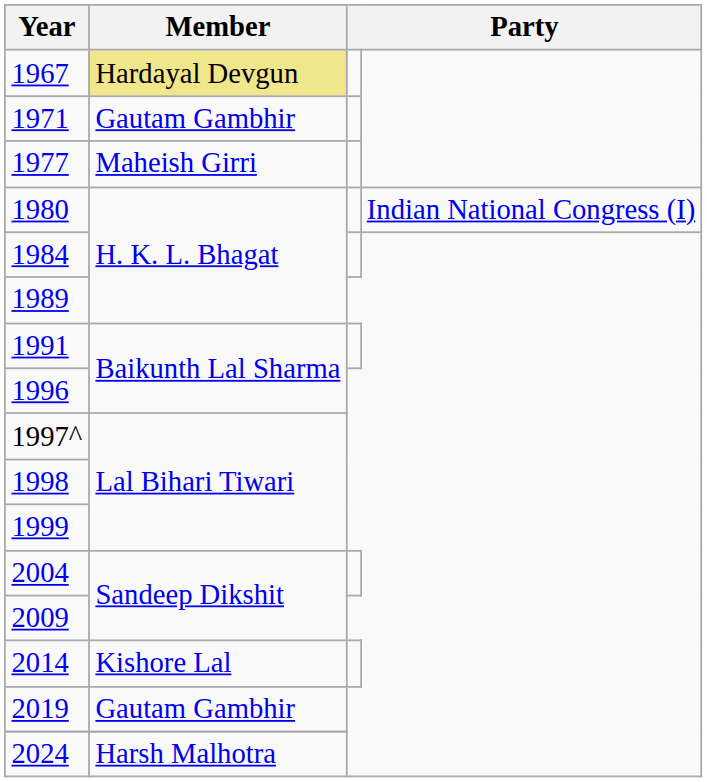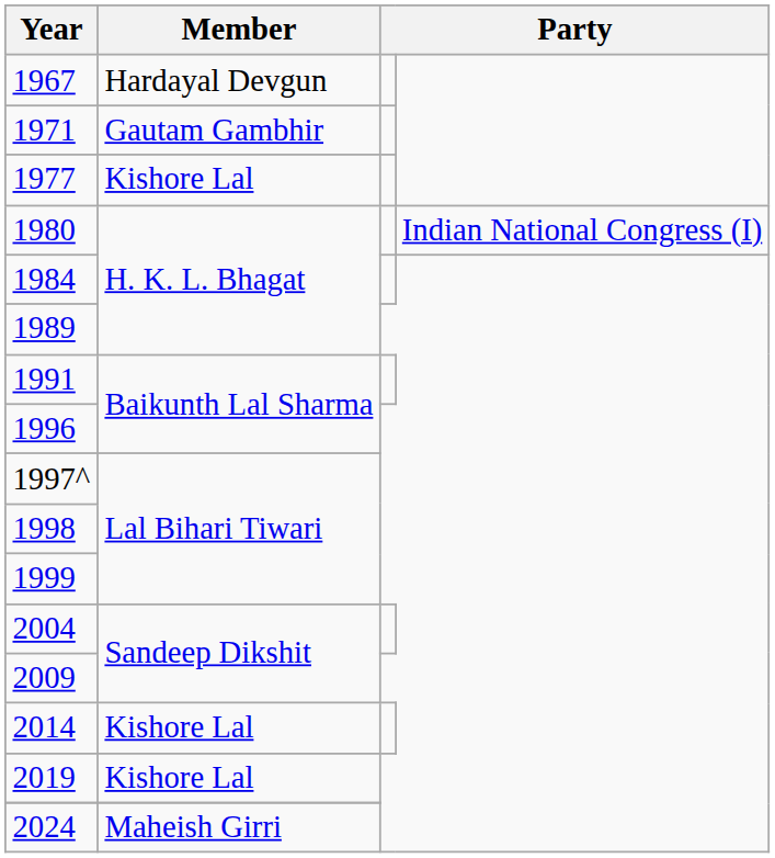1967 | Member: khaki background -> no background
1977 | Member: Maheish Girri -> Kishore Lal
2019 | Member: Gautam Gambhir -> Kishore Lal
2024 | Member: Harsh Malhotra -> Maheish Girri
